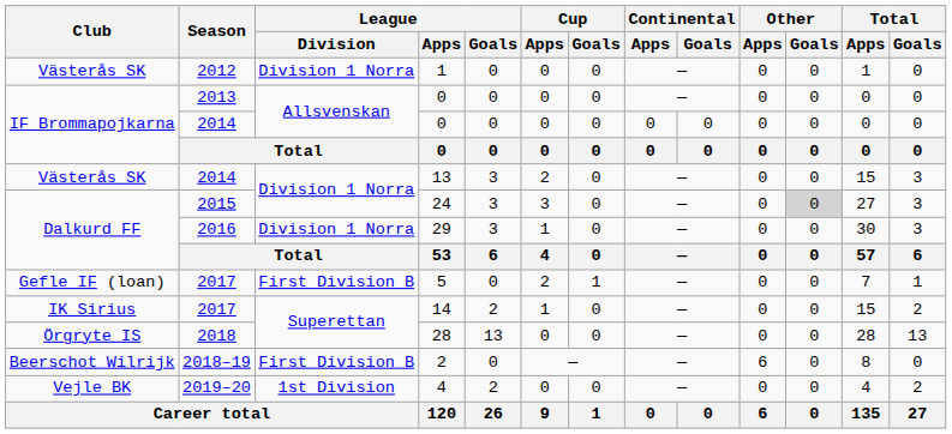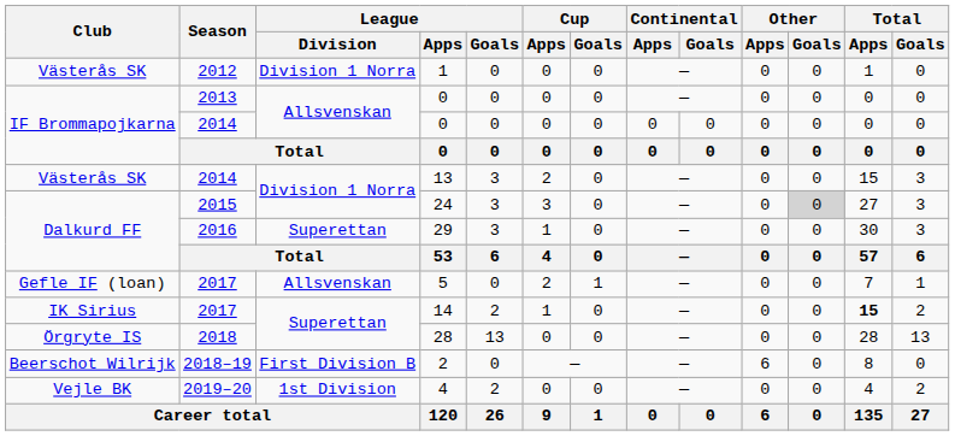29 | League / Division: Division 1 Norra -> Superettan
5 | League / Division: First Division B -> Allsvenskan
14 | Total / Apps: normal -> bold
